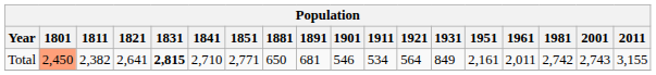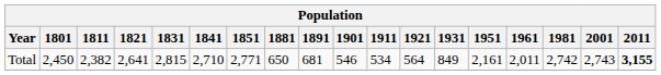row 3 | 1801: lightsalmon background -> no background
row 3 | 1831: bold -> normal
row 3 | 2011: normal -> bold
